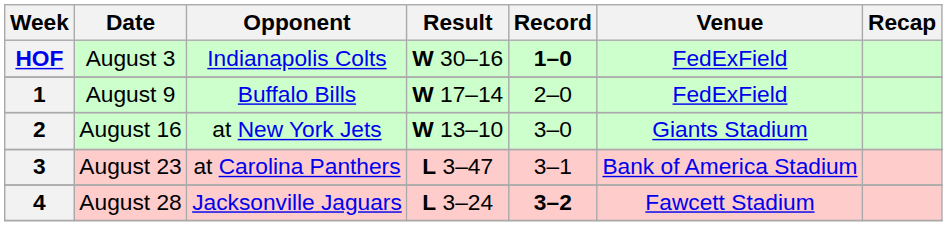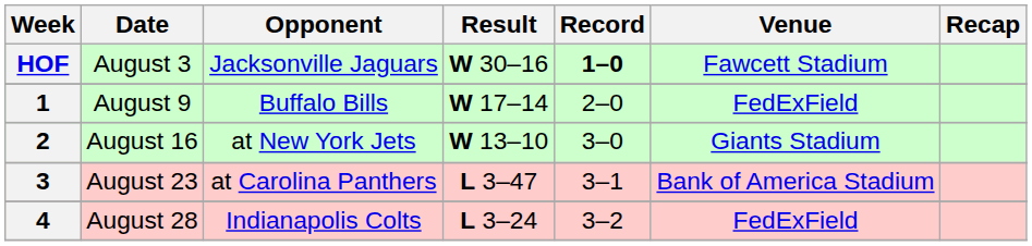HOF | Opponent: Indianapolis Colts -> Jacksonville Jaguars
HOF | Venue: FedExField -> Fawcett Stadium
4 | Opponent: Jacksonville Jaguars -> Indianapolis Colts
4 | Record: bold -> normal
4 | Venue: Fawcett Stadium -> FedExField
